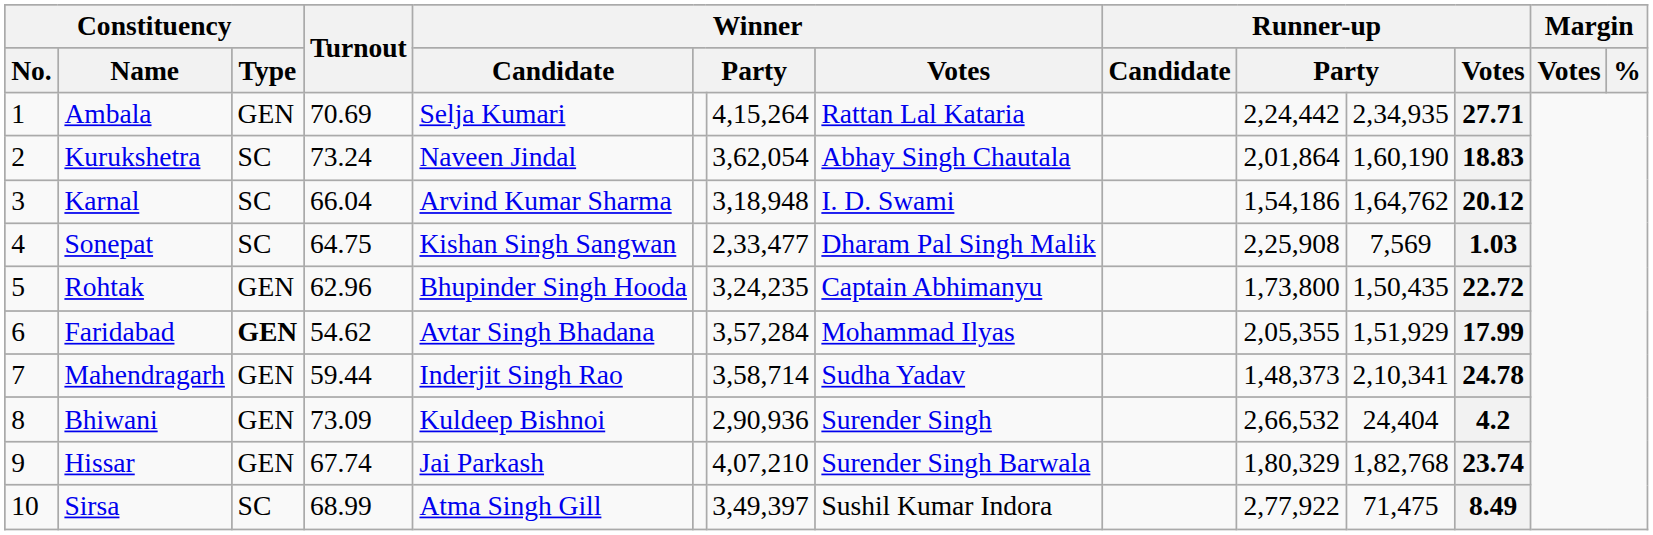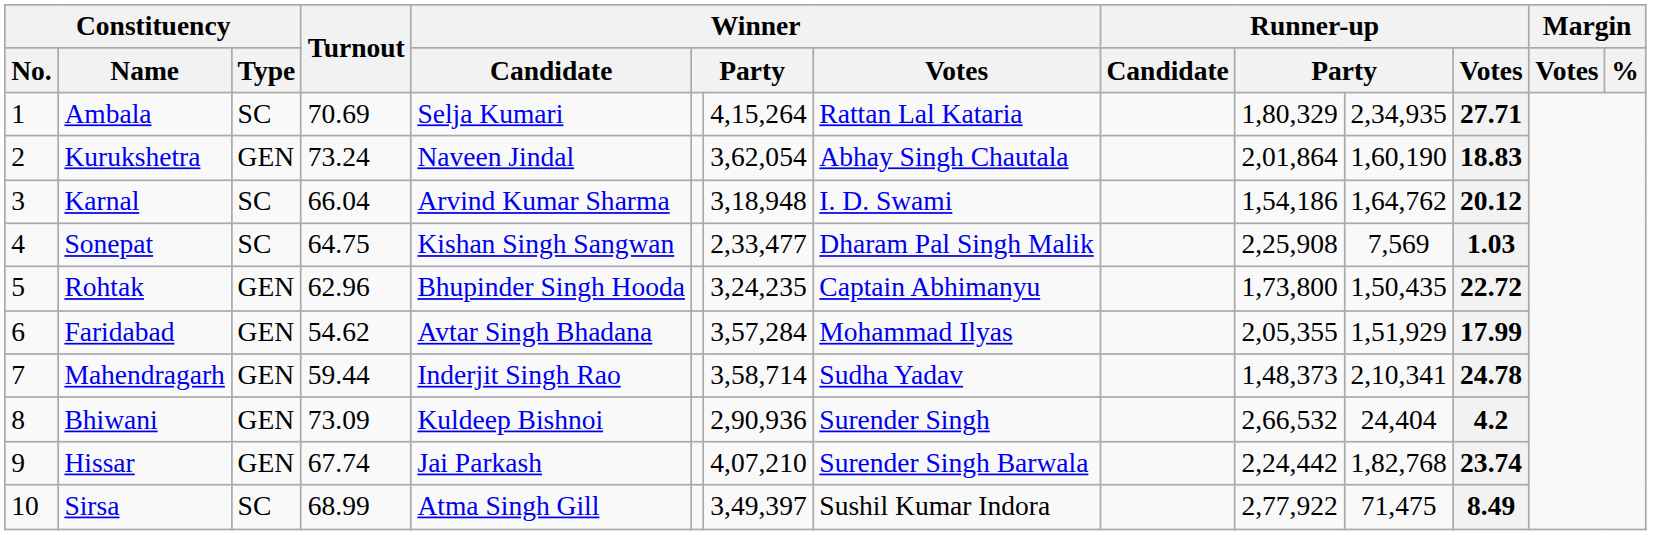Ambala | Constituency / Type: GEN -> SC
Ambala | column 10: 2,24,442 -> 1,80,329
Kurukshetra | Constituency / Type: SC -> GEN
Faridabad | Constituency / Type: bold -> normal
Hissar | column 10: 1,80,329 -> 2,24,442
